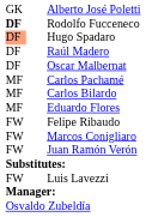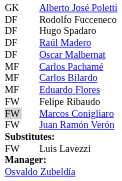Rodolfo Fucceneco | column 1: bold -> normal
Hugo Spadaro | column 1: lightsalmon background -> no background
Marcos Conigliaro | column 1: no background -> lightgrey background
